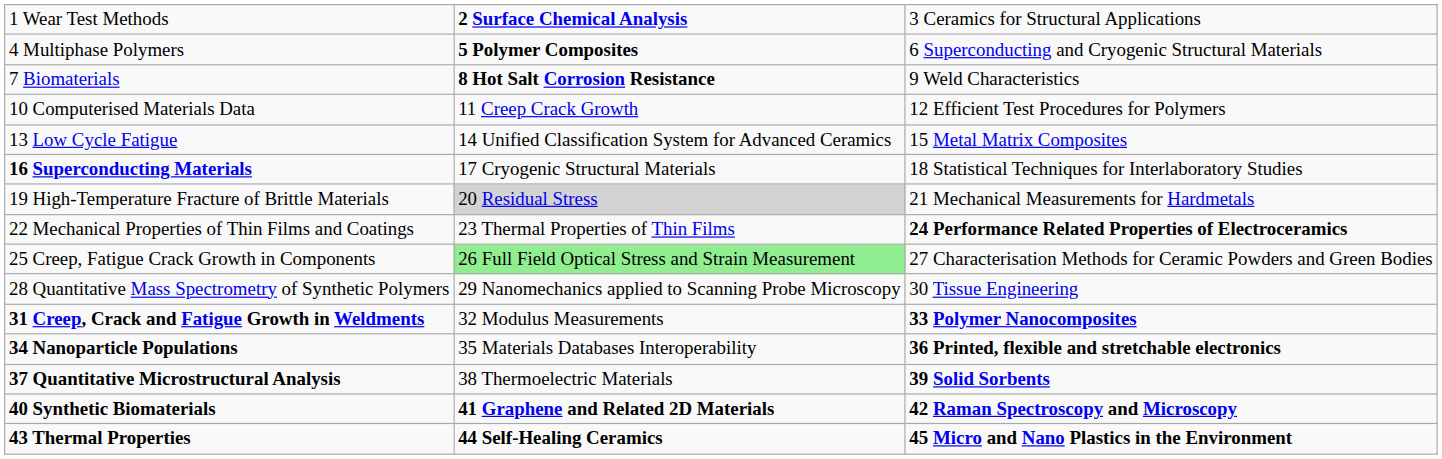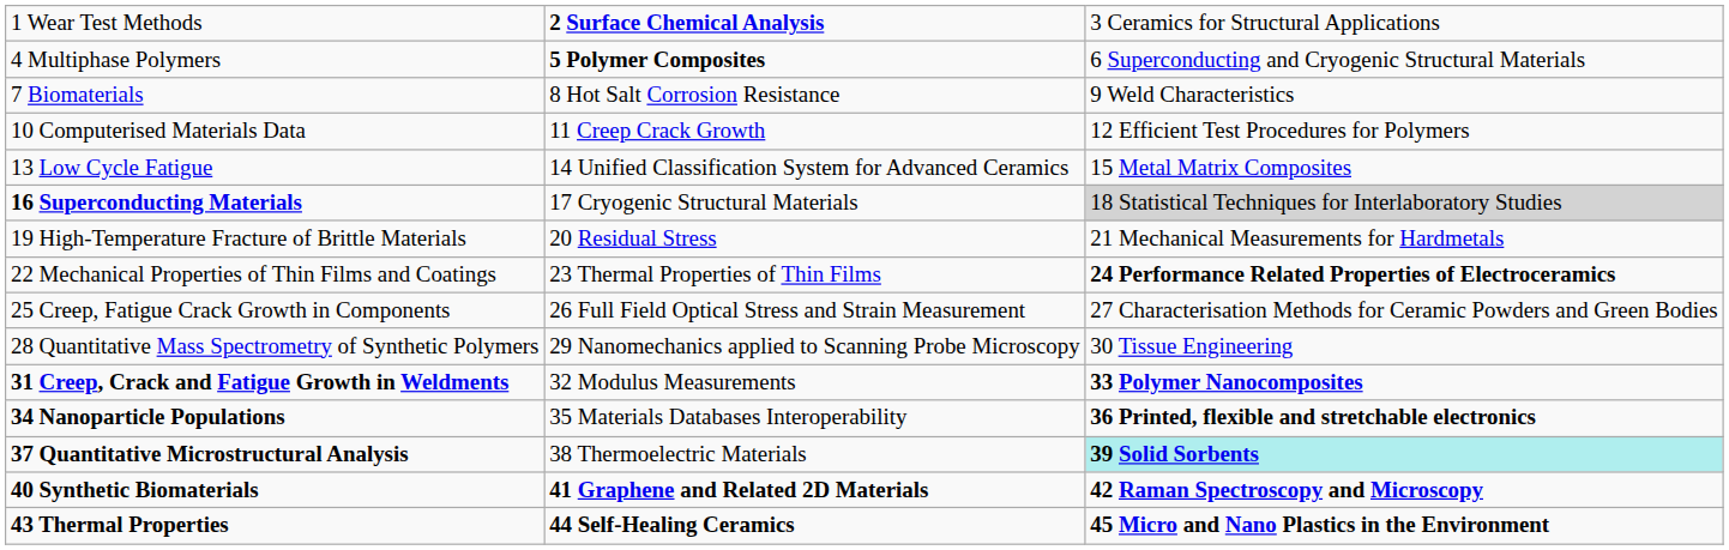7 Biomaterials | column 2: bold -> normal
16 Superconducting Materials | column 3: no background -> lightgrey background
19 High-Temperature Fracture of Brittle Materials | column 2: lightgrey background -> no background
25 Creep, Fatigue Crack Growth in Components | column 2: lightgreen background -> no background
37 Quantitative Microstructural Analysis | column 3: no background -> paleturquoise background
